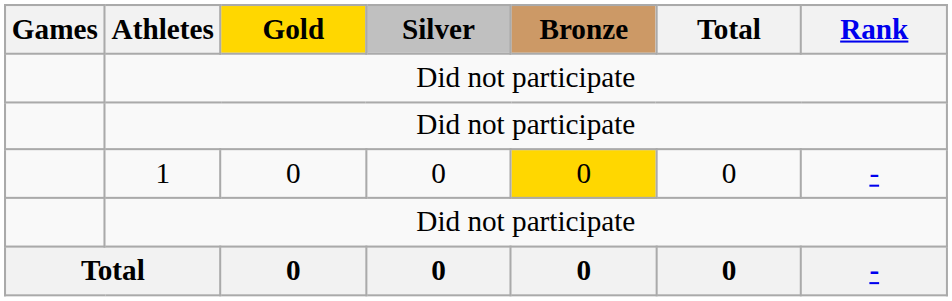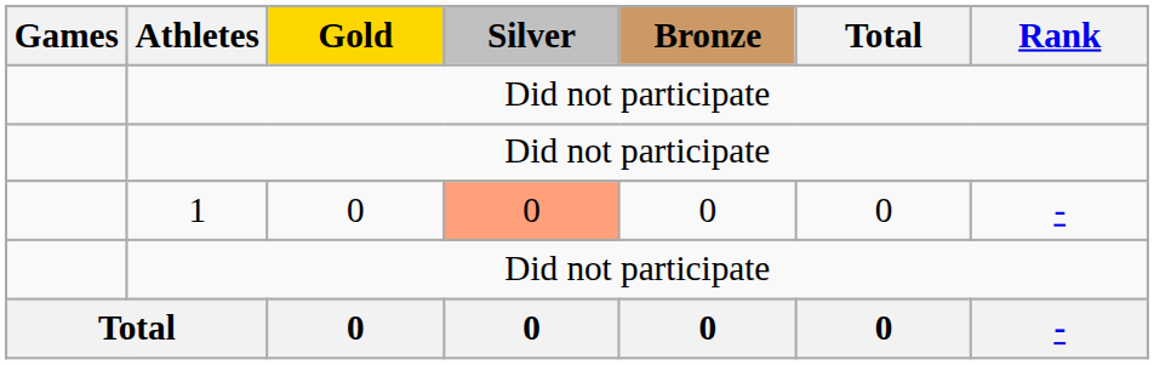1 | Silver: no background -> lightsalmon background
1 | Bronze: gold background -> no background
